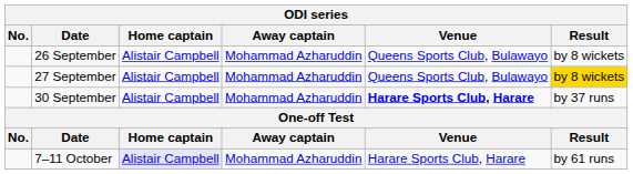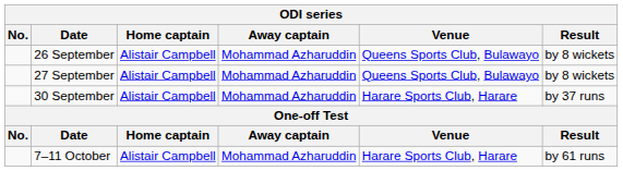27 September | Result: gold background -> no background
30 September | Venue: bold -> normal
7–11 October | Home captain: lavender background -> no background
